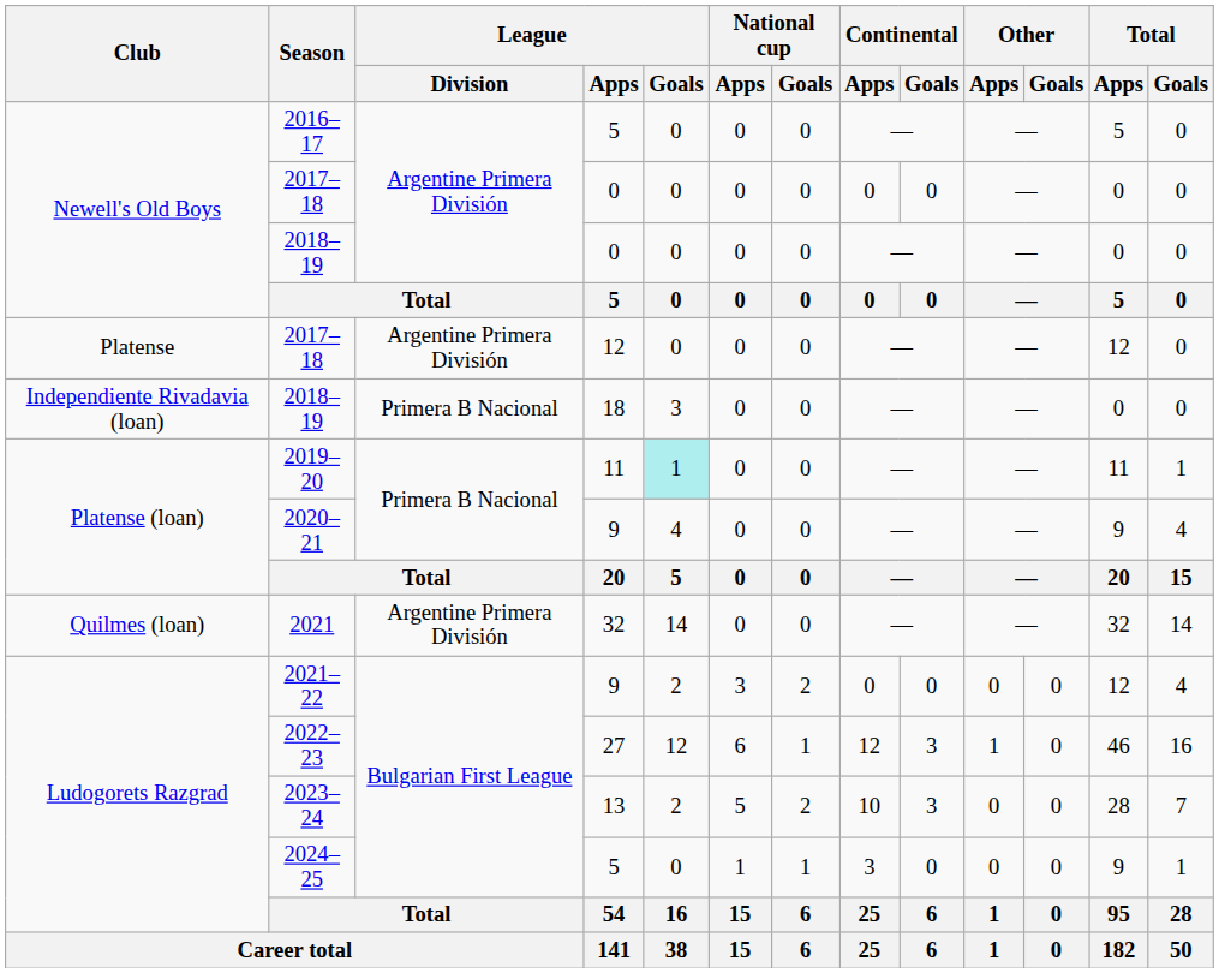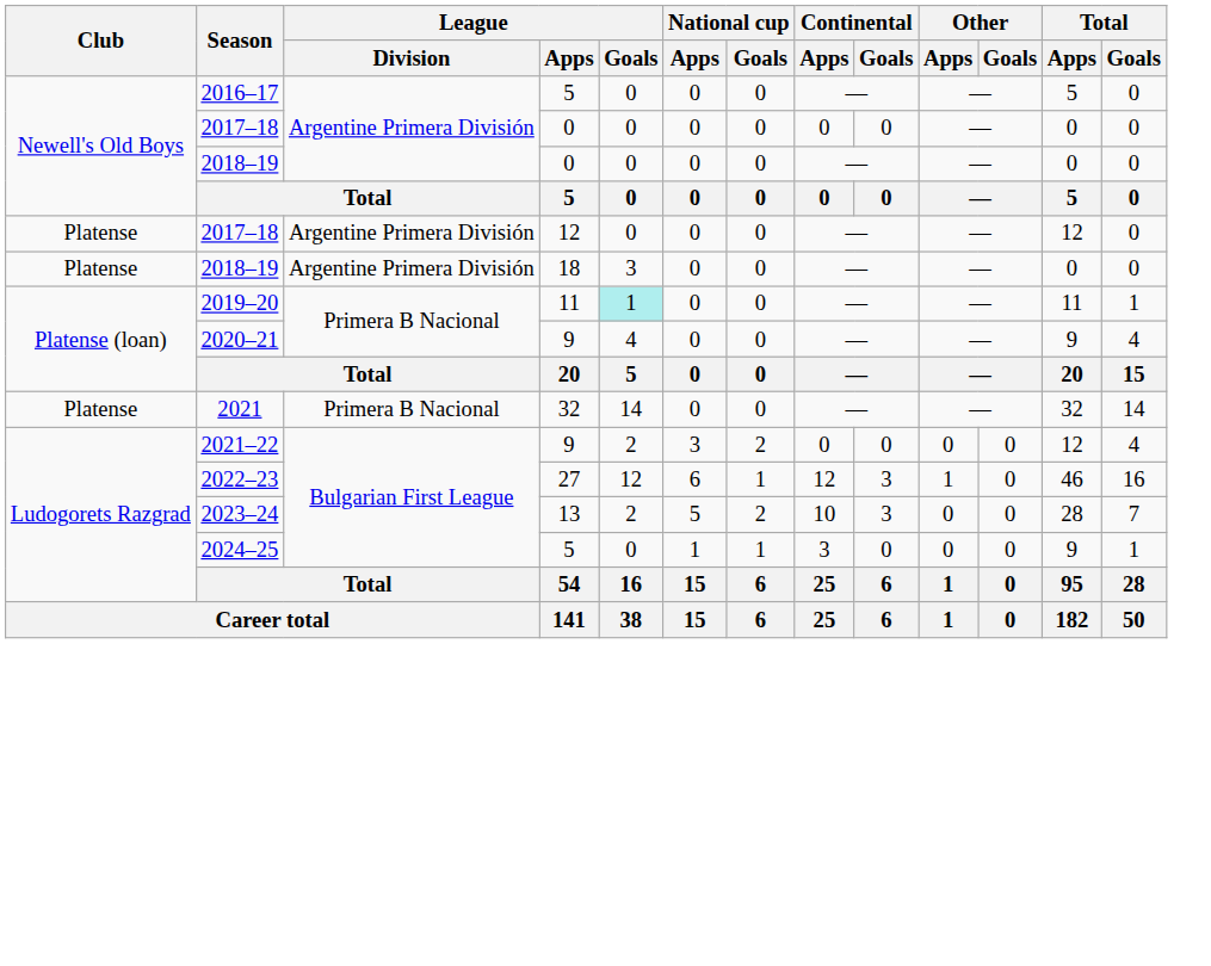2018–19 / 18 | Club: Independiente Rivadavia (loan) -> Platense
2018–19 / 18 | League / Division: Primera B Nacional -> Argentine Primera División
2021 | Club: Quilmes (loan) -> Platense
2021 | League / Division: Argentine Primera División -> Primera B Nacional
